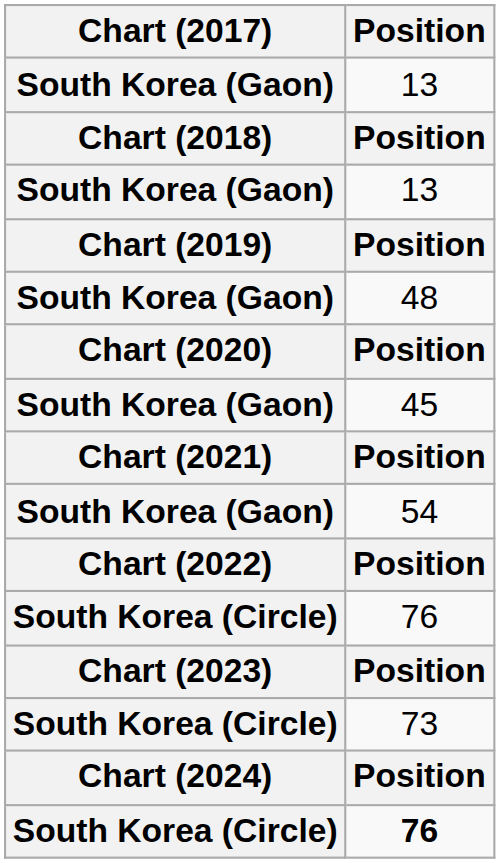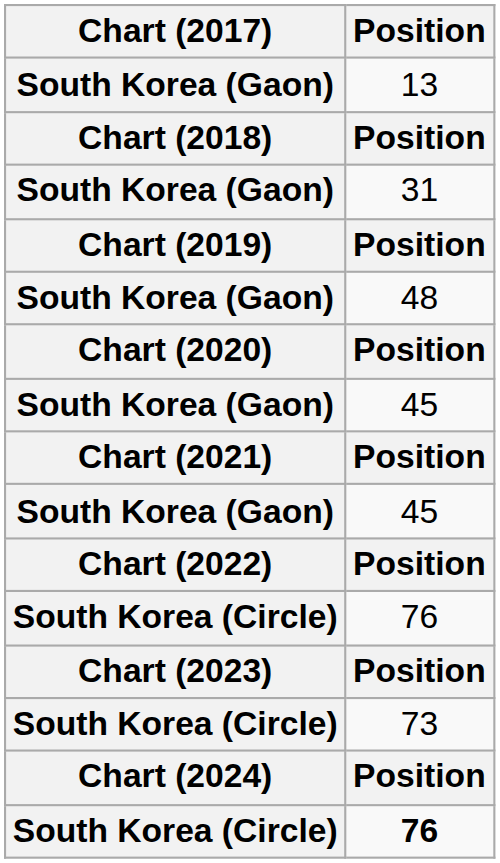row 4 | Position: 13 -> 31
row 10 | Position: 54 -> 45
